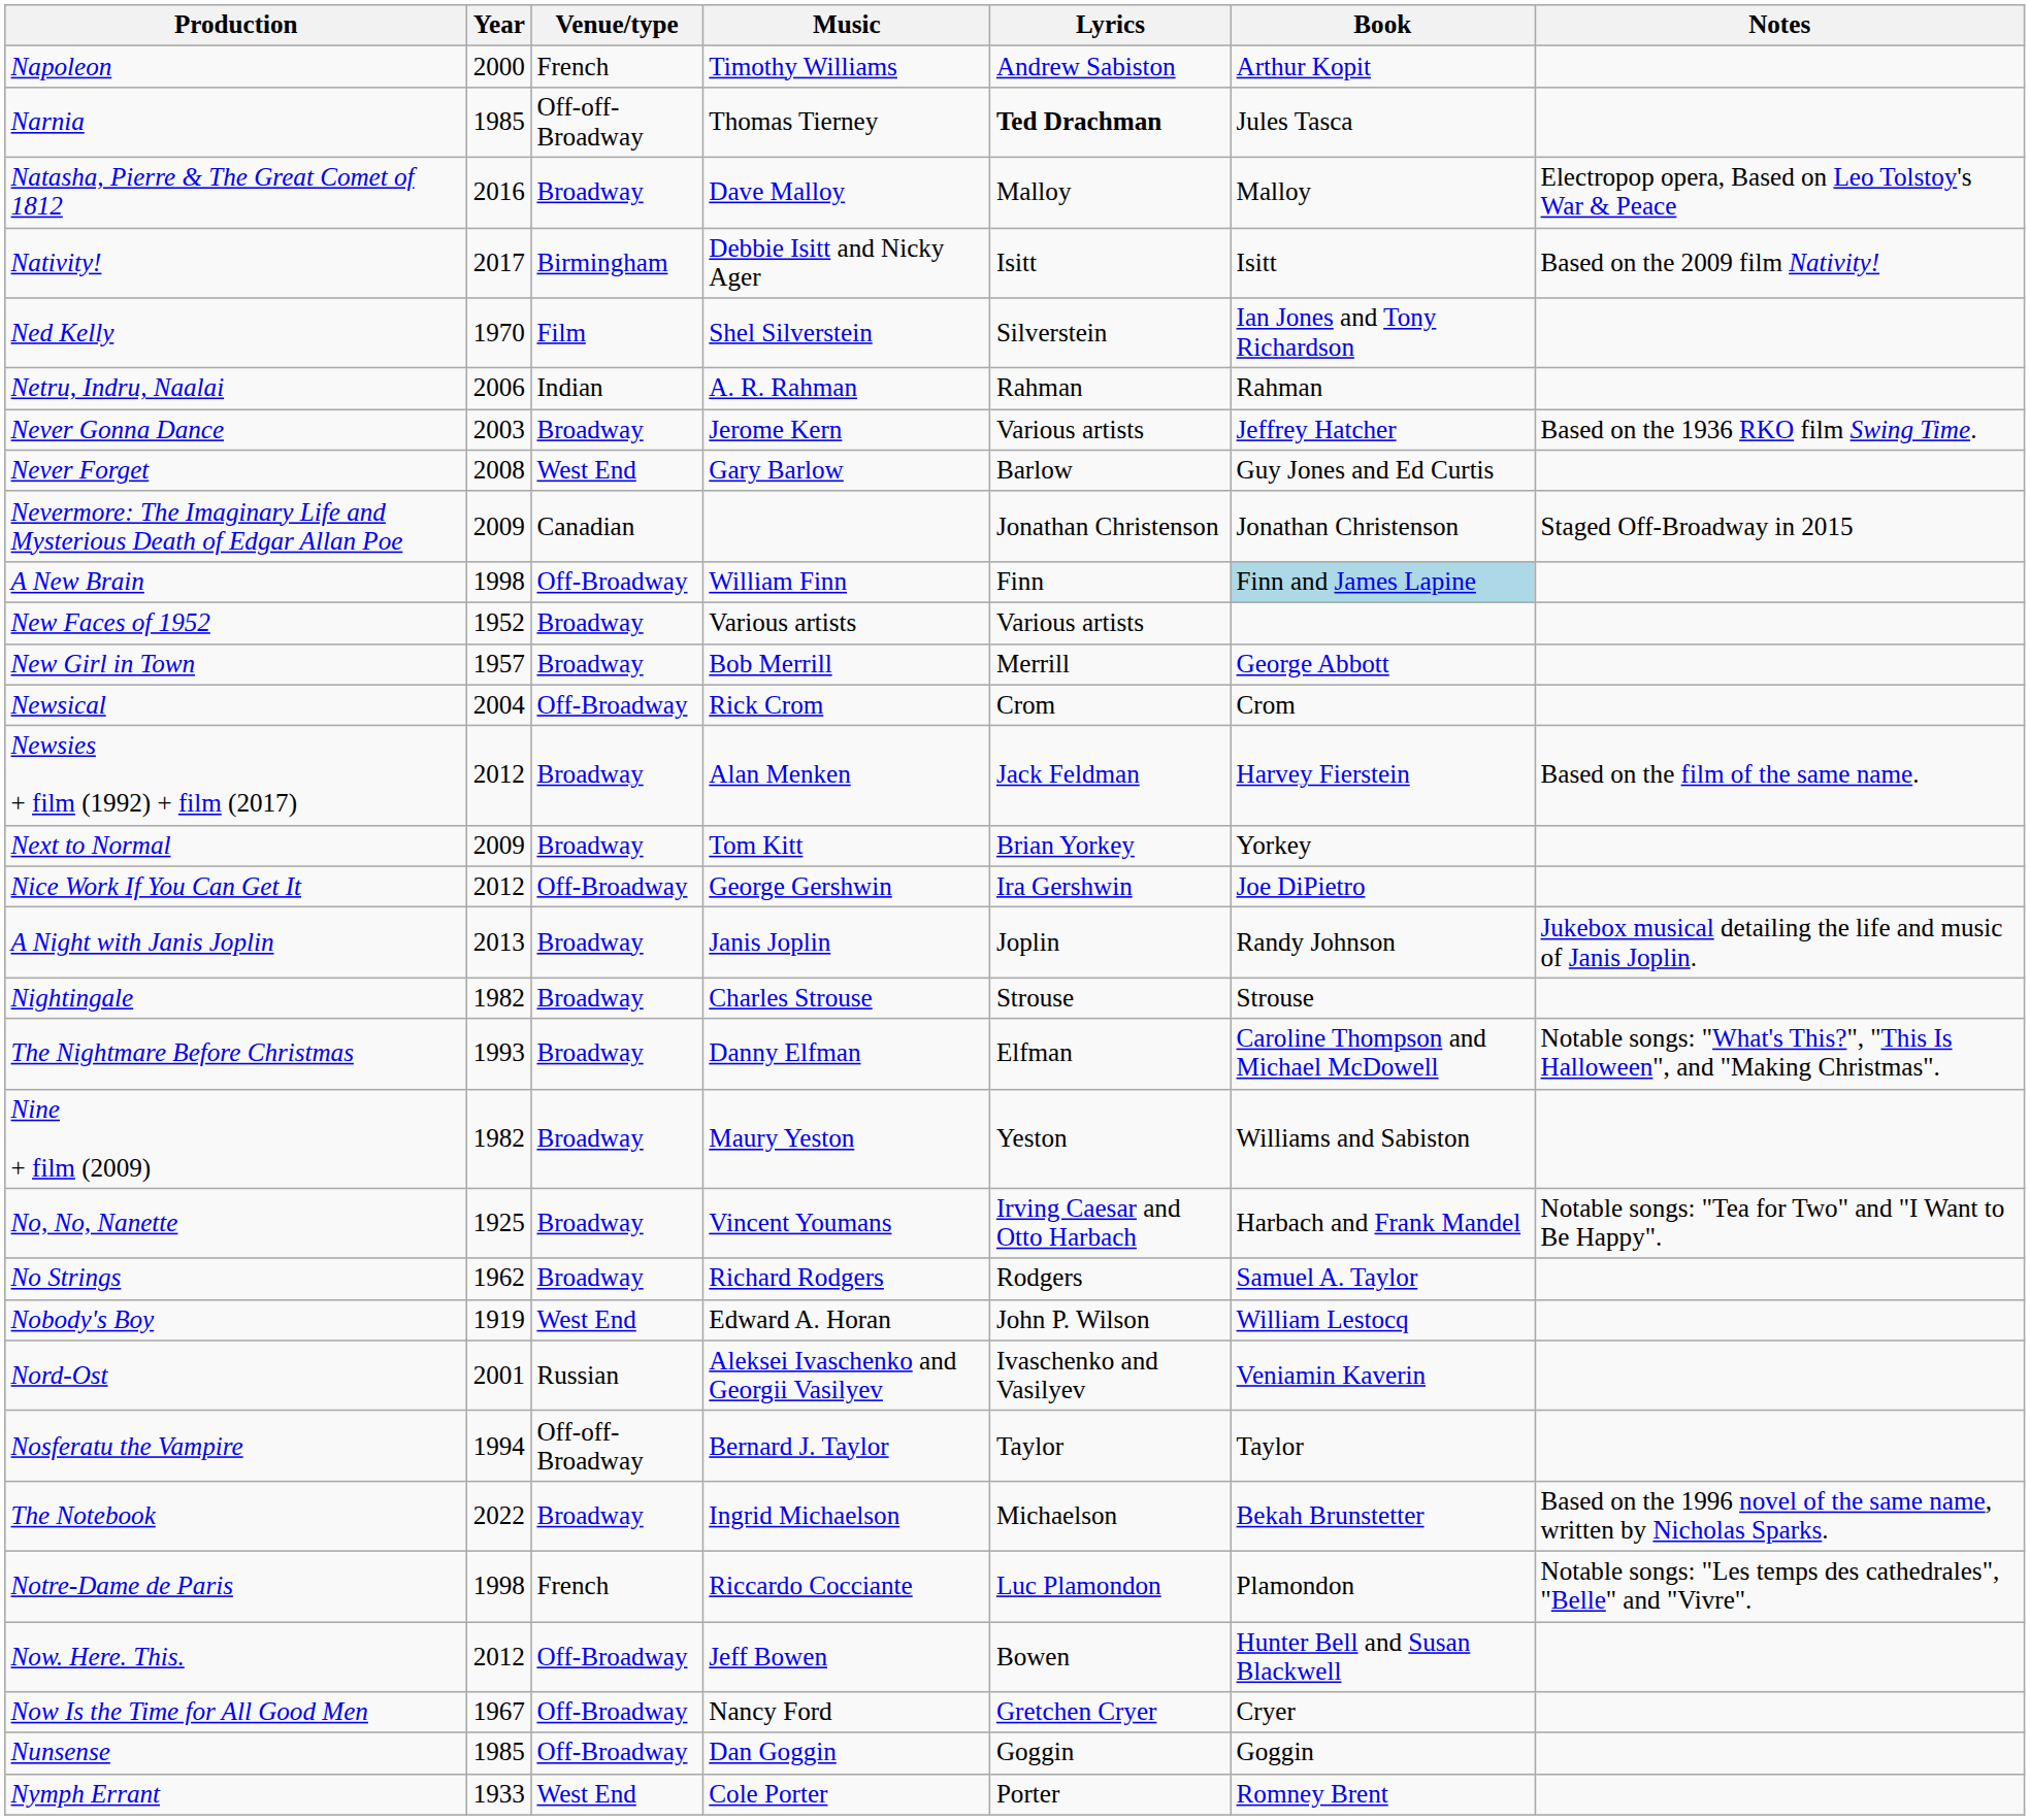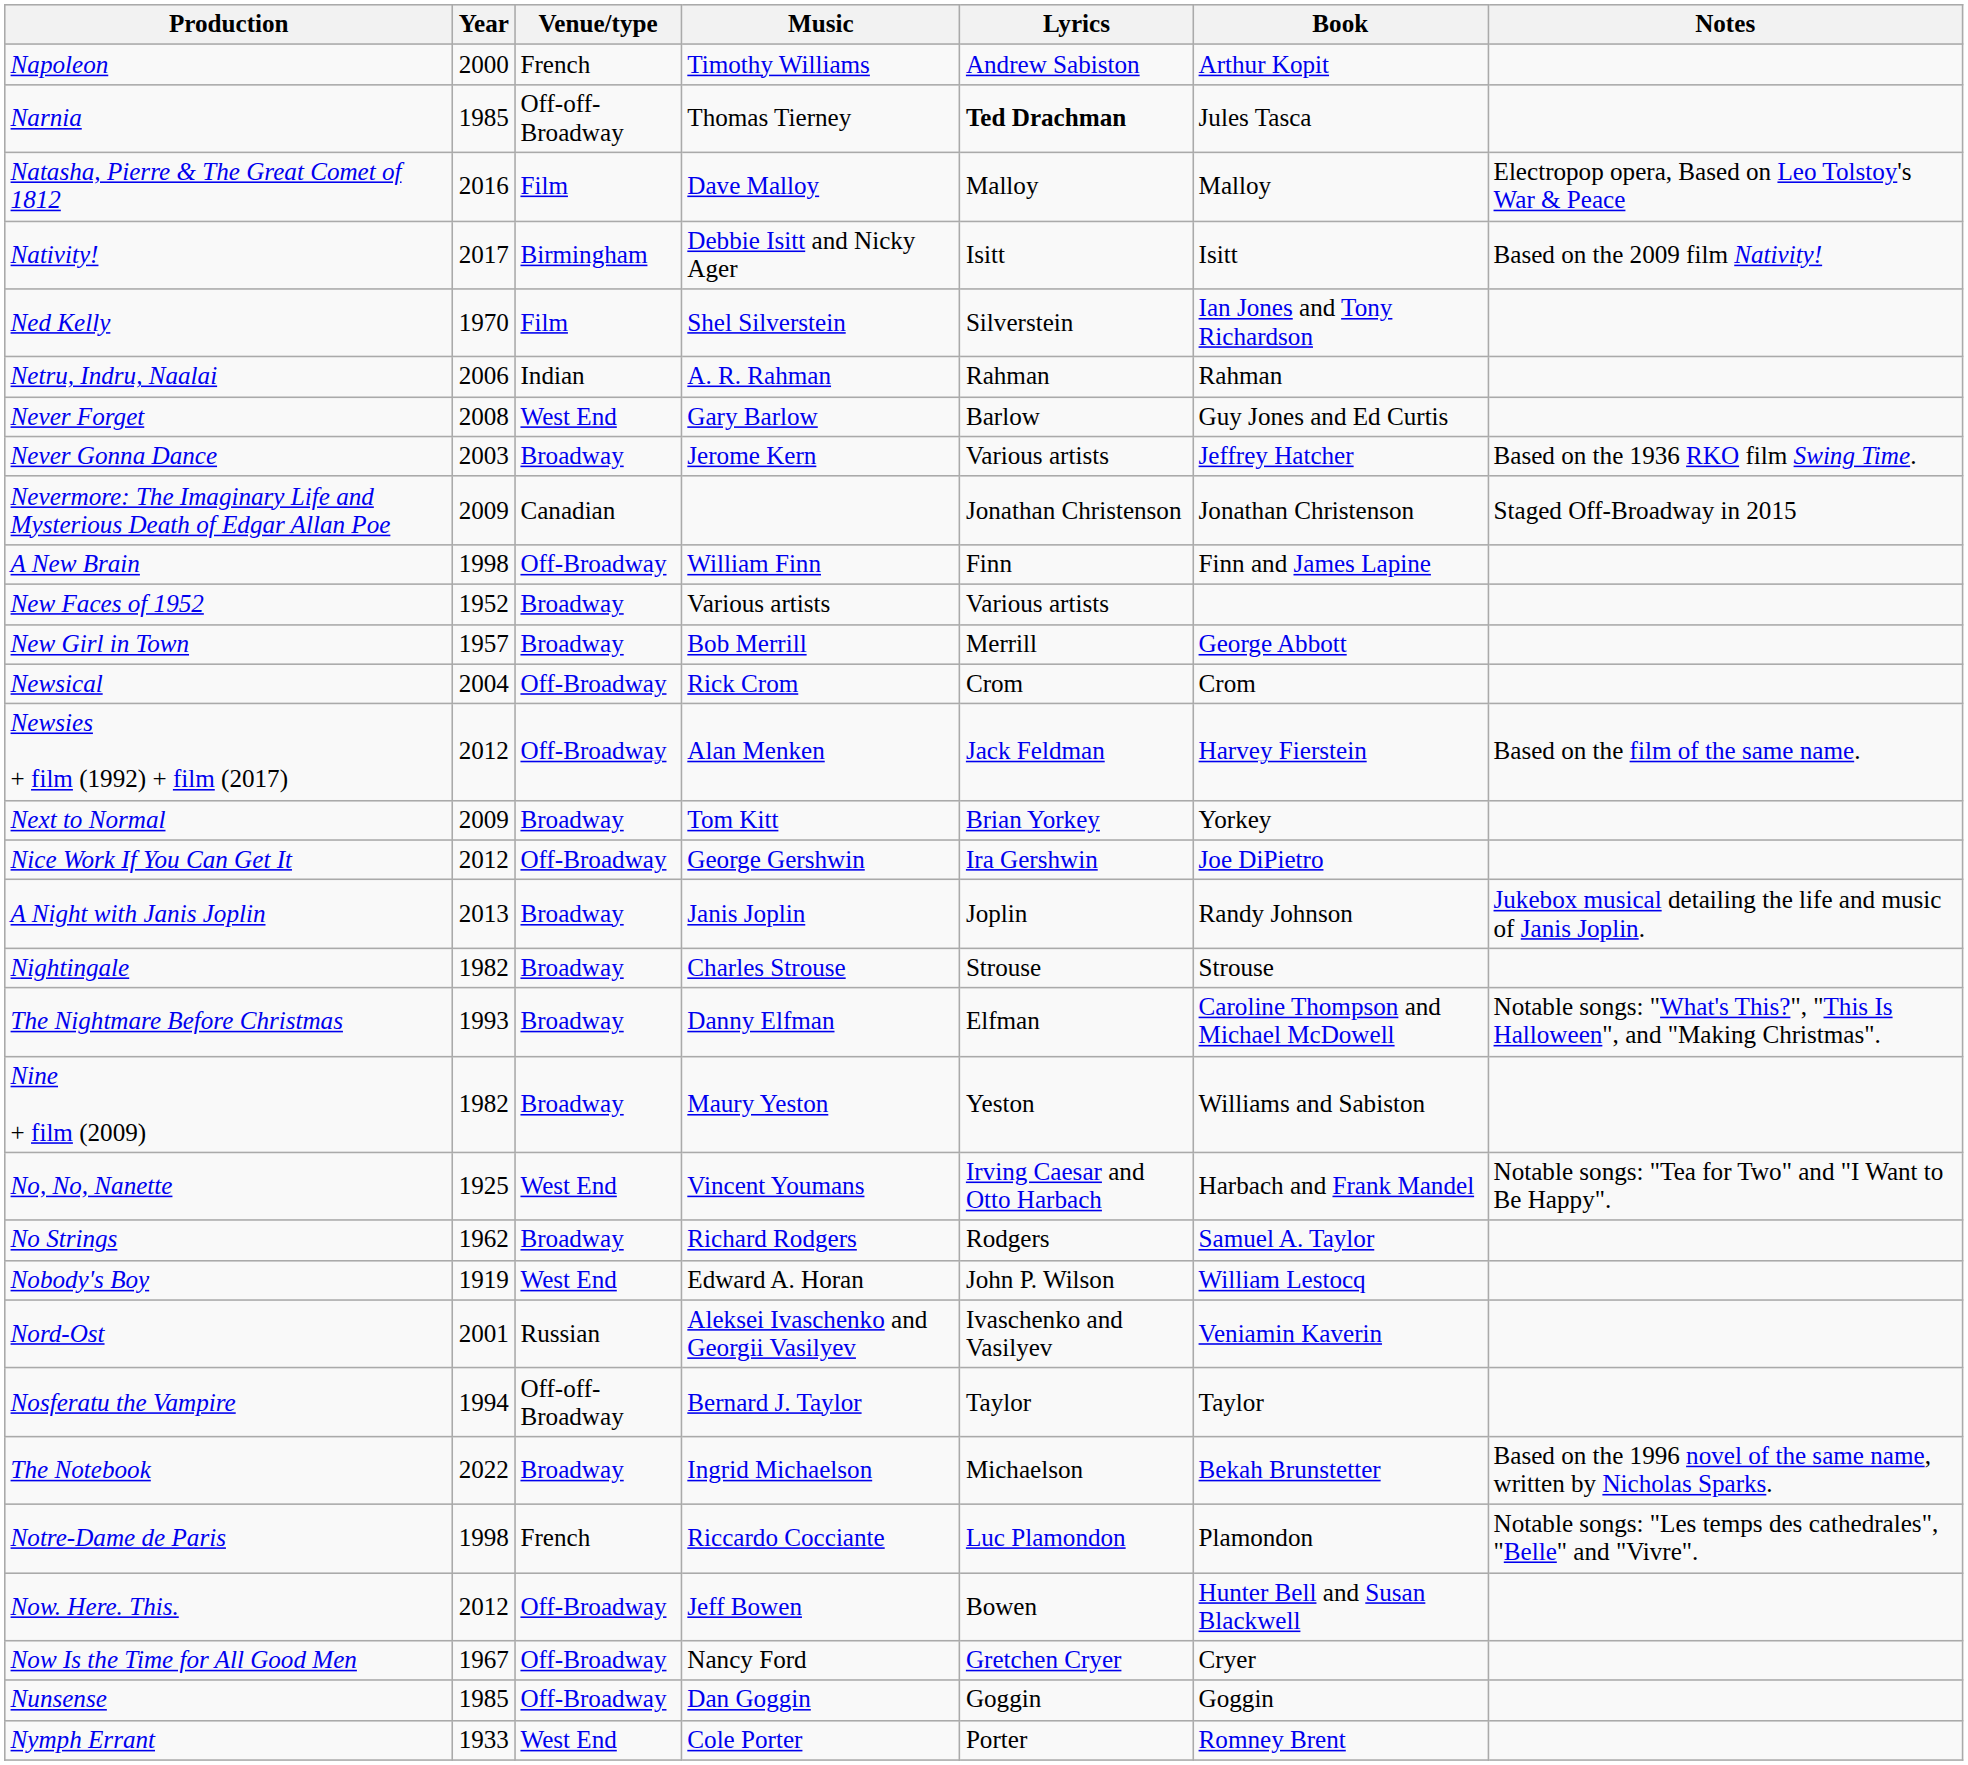Natasha, Pierre & The Great Comet of 1812 | Venue/type: Broadway -> Film
rows swapped: Never Forget <-> Never Gonna Dance
A New Brain | Book: lightblue background -> no background
Newsies + film (1992) + film (2017) | Venue/type: Broadway -> Off-Broadway
No, No, Nanette | Venue/type: Broadway -> West End
